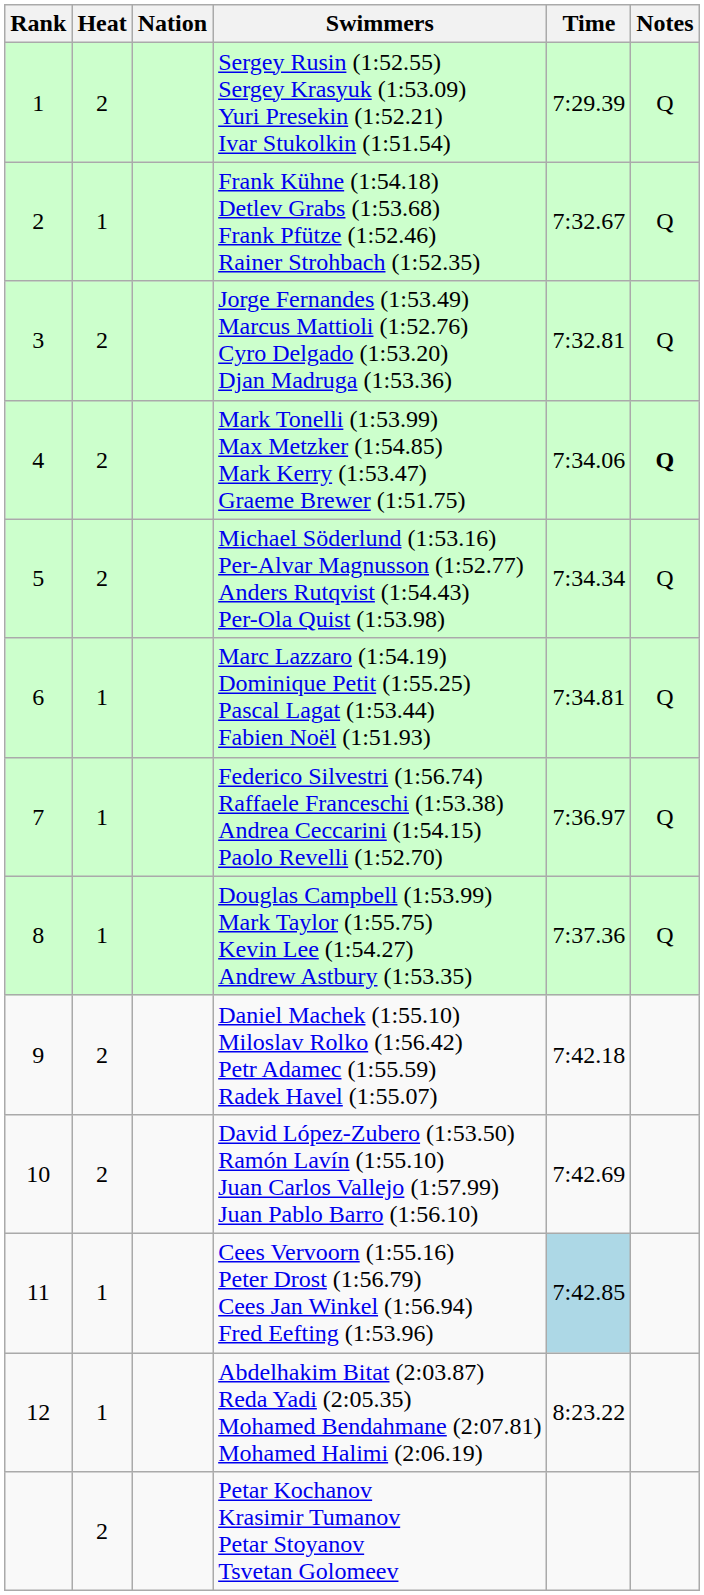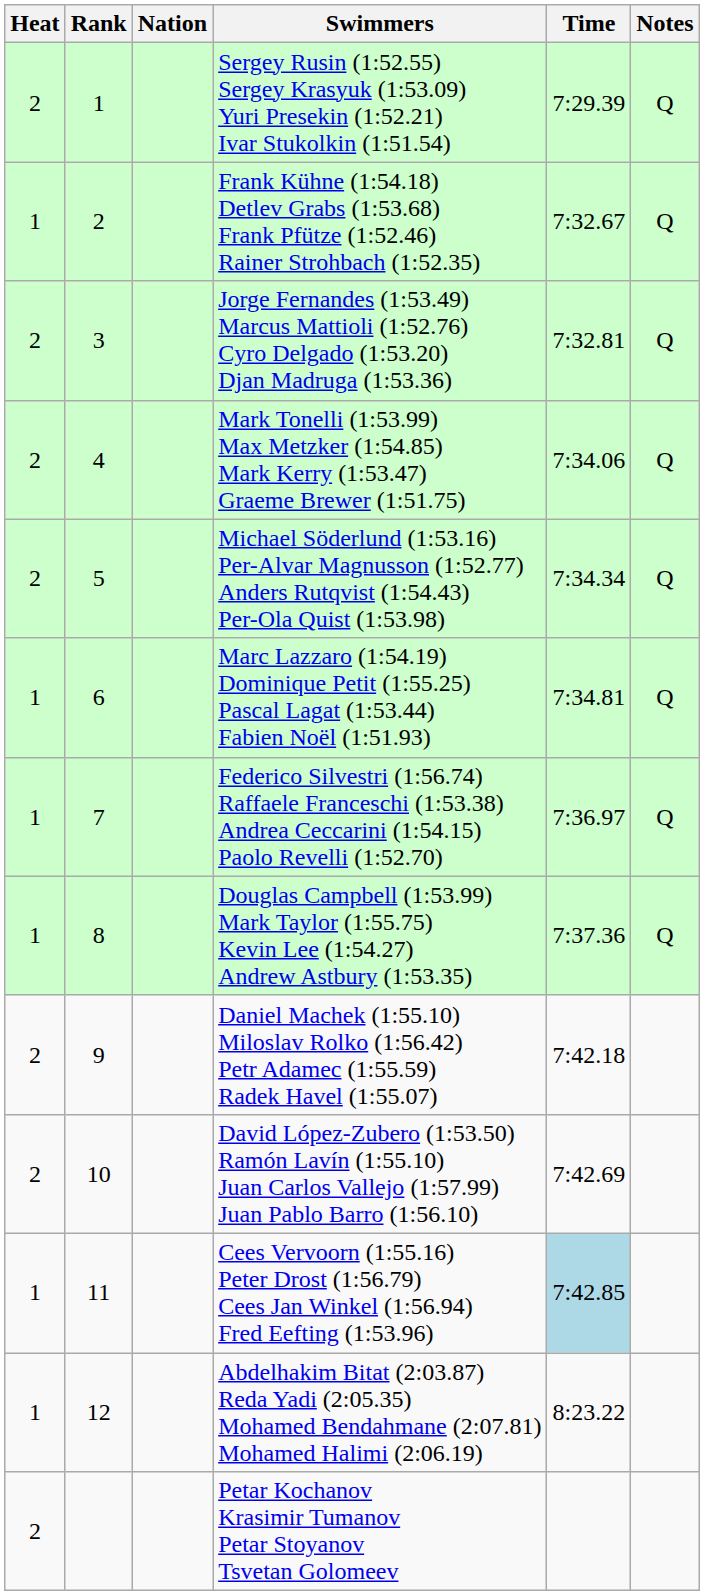columns swapped: Rank <-> Heat
row 5 | Notes: bold -> normal
